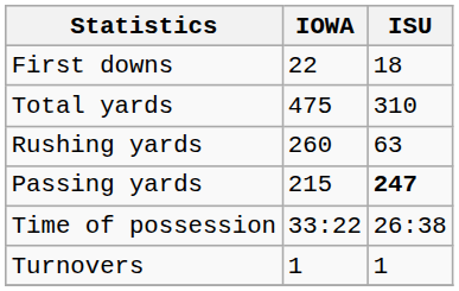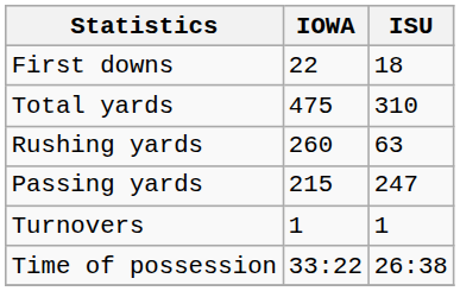Passing yards | ISU: bold -> normal
rows swapped: Turnovers <-> Time of possession
